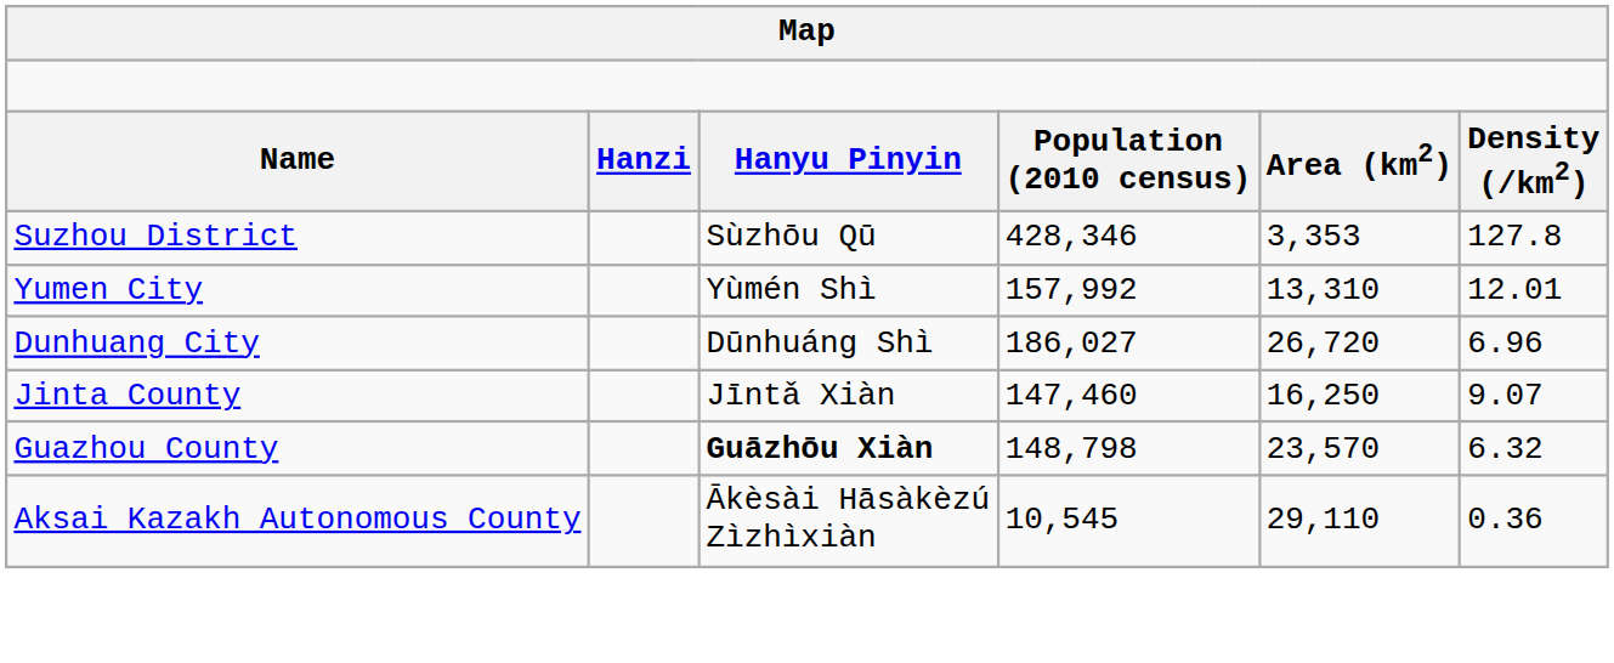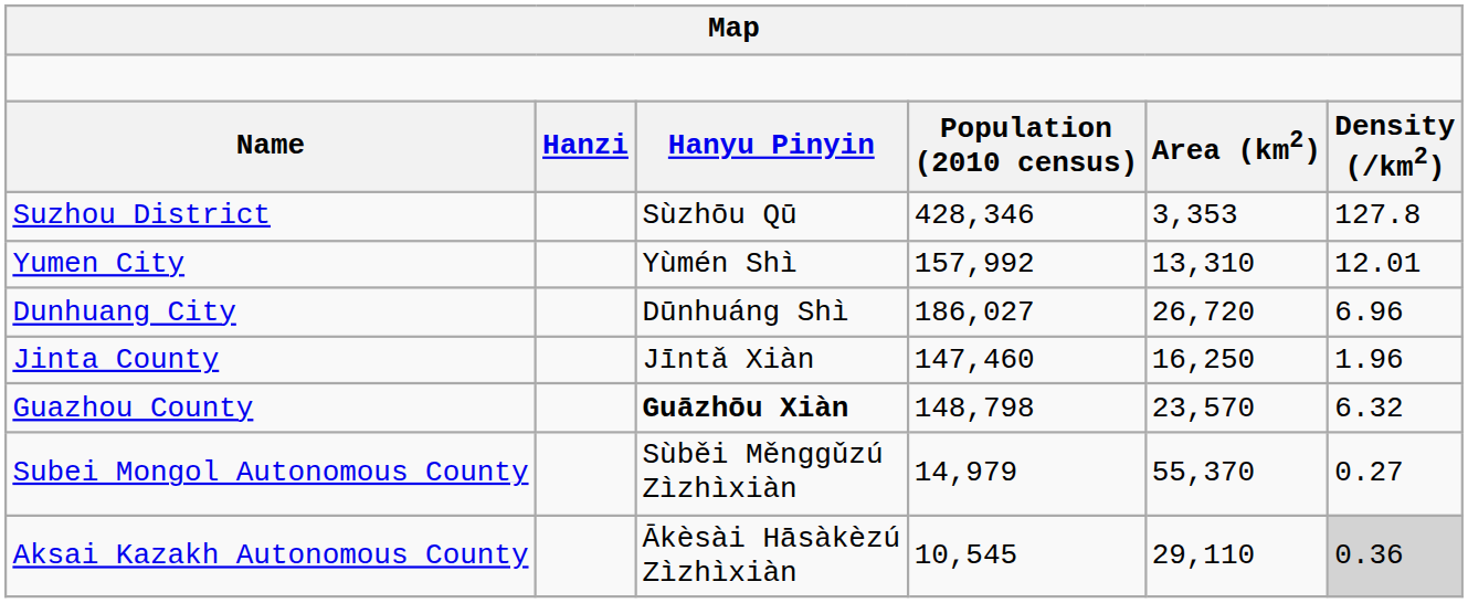Jinta County | column 6: 9.07 -> 1.96
+ row: Subei Mongol Autonomous County | Sùběi Měnggǔzú Zìzhìxiàn | 14,979 | 55,370 | 0.27
Aksai Kazakh Autonomous County | column 6: no background -> lightgrey background
